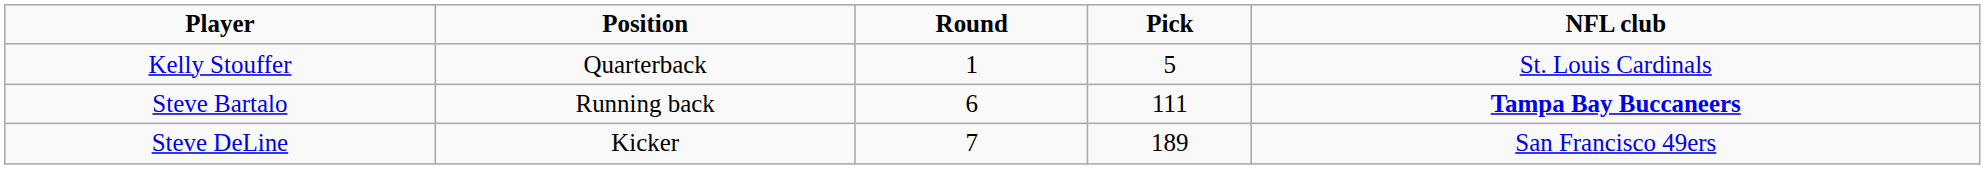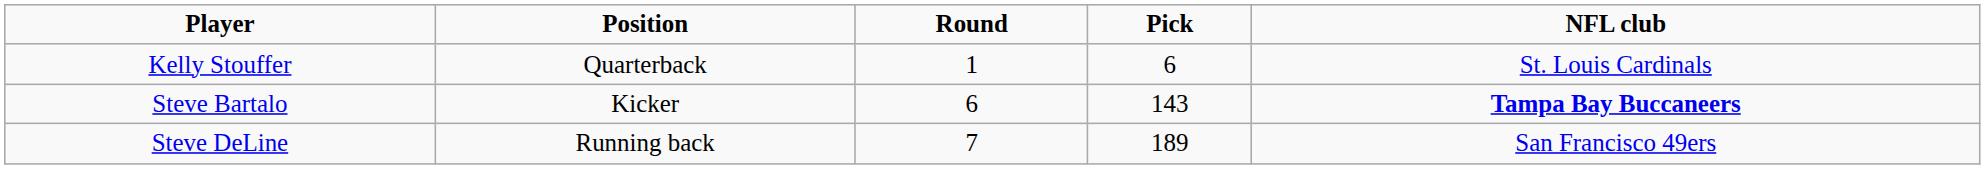Kelly Stouffer | Pick: 5 -> 6
Steve Bartalo | Position: Running back -> Kicker
Steve Bartalo | Pick: 111 -> 143
Steve DeLine | Position: Kicker -> Running back
